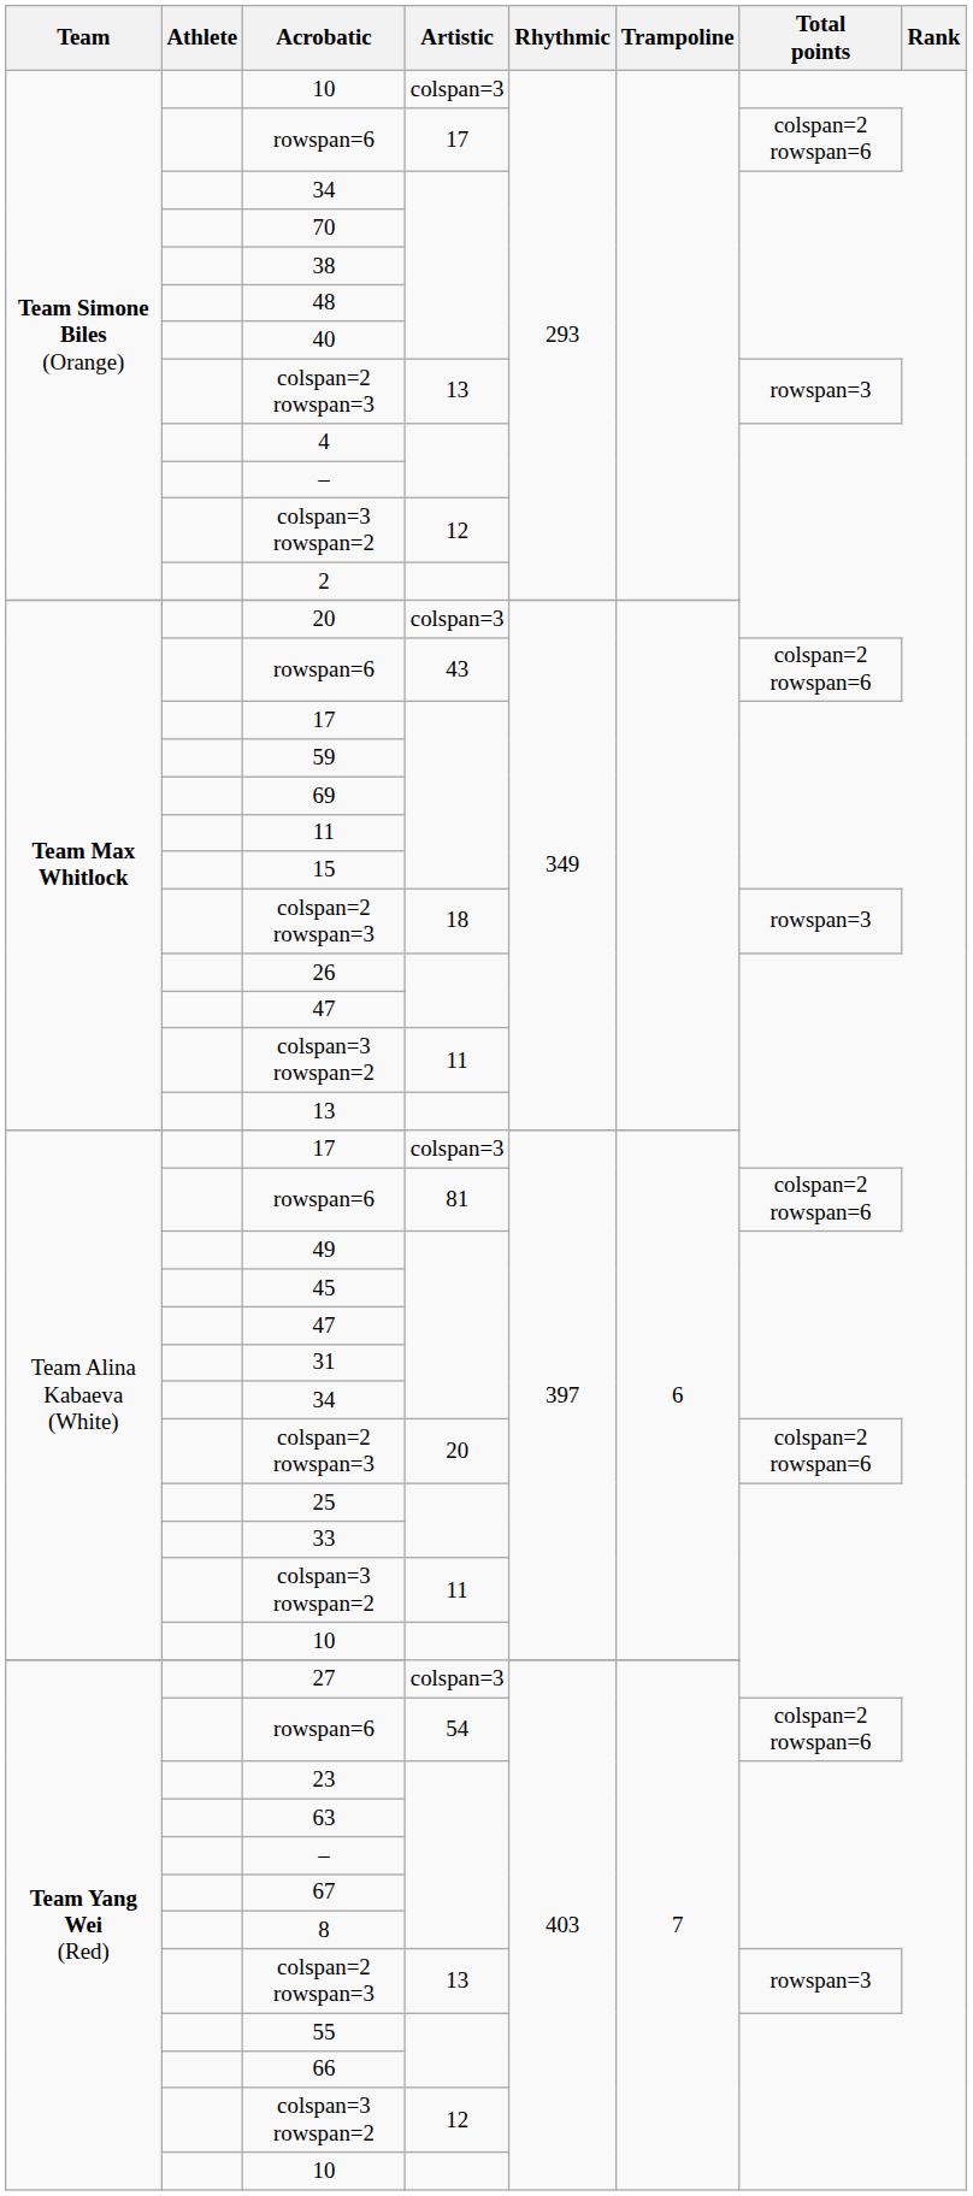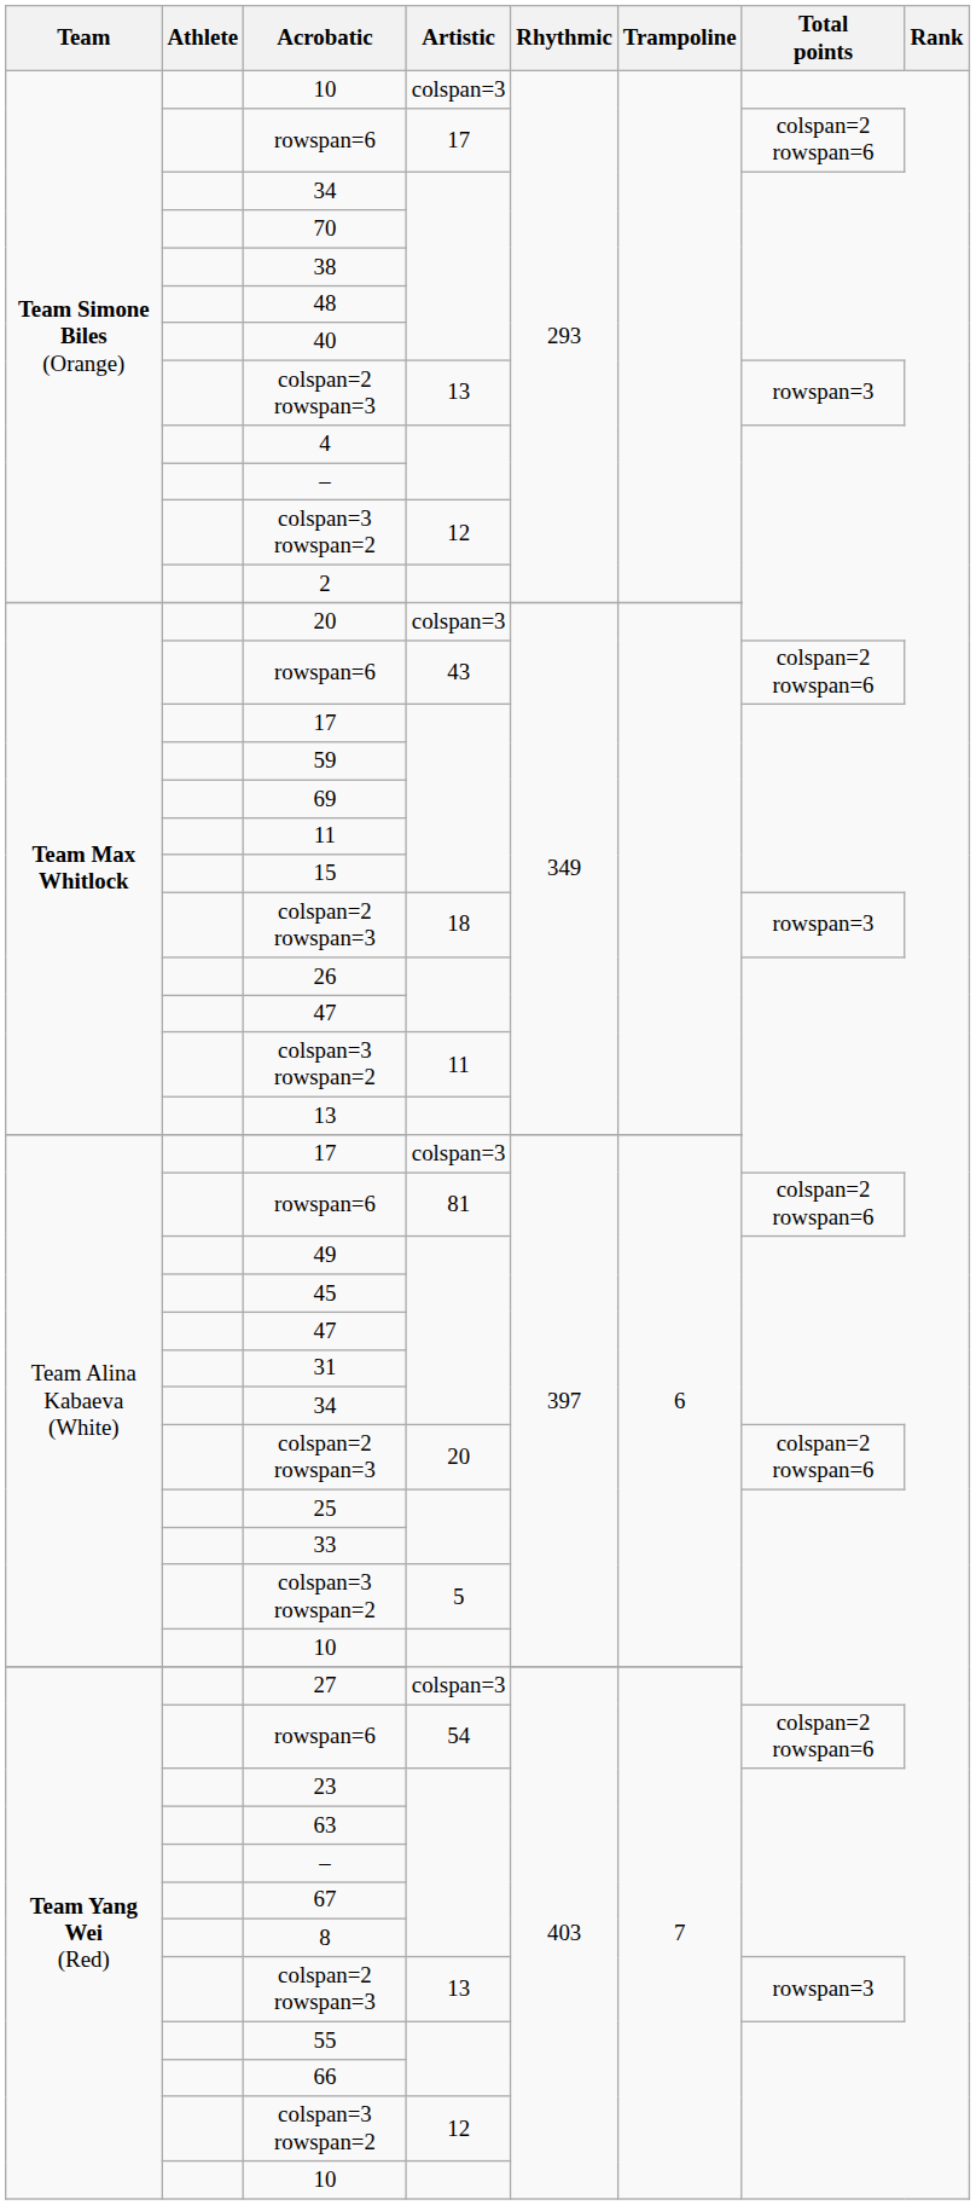Team Alina Kabaeva (White) / colspan=3 rowspan=2 | Artistic: 11 -> 5
